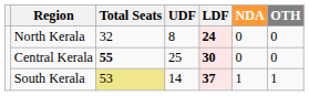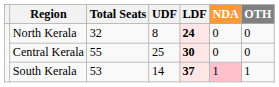Central Kerala | Total Seats: bold -> normal
South Kerala | Total Seats: khaki background -> no background
South Kerala | NDA: no background -> pink background
